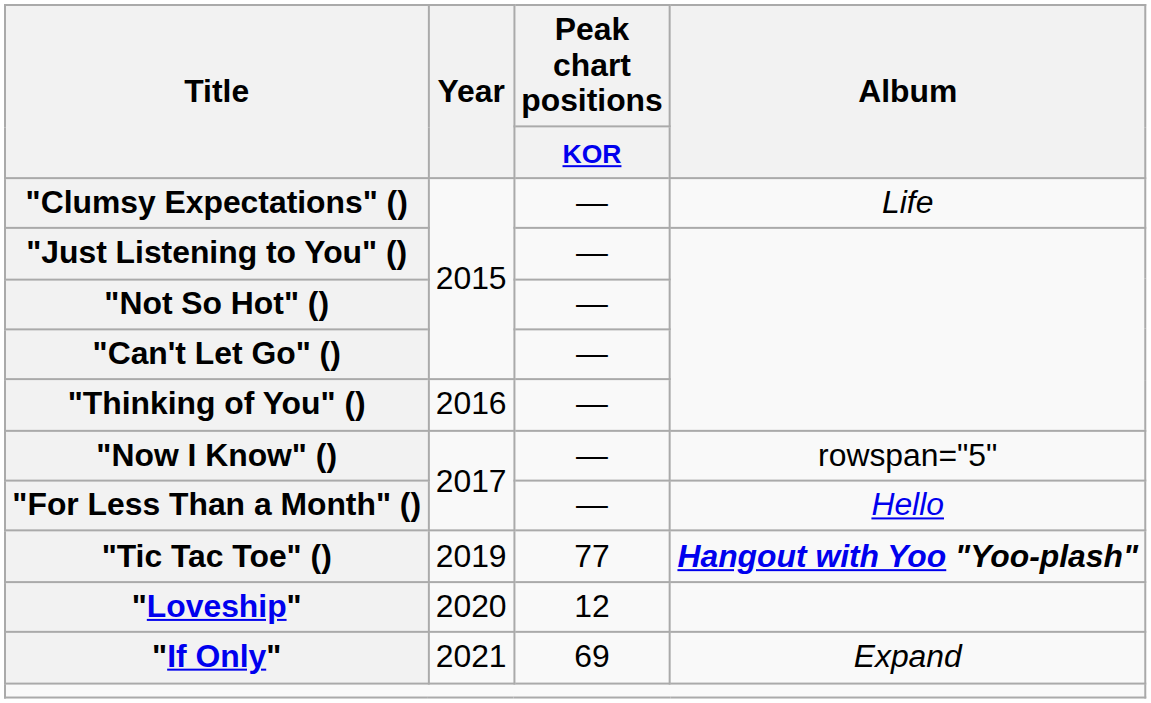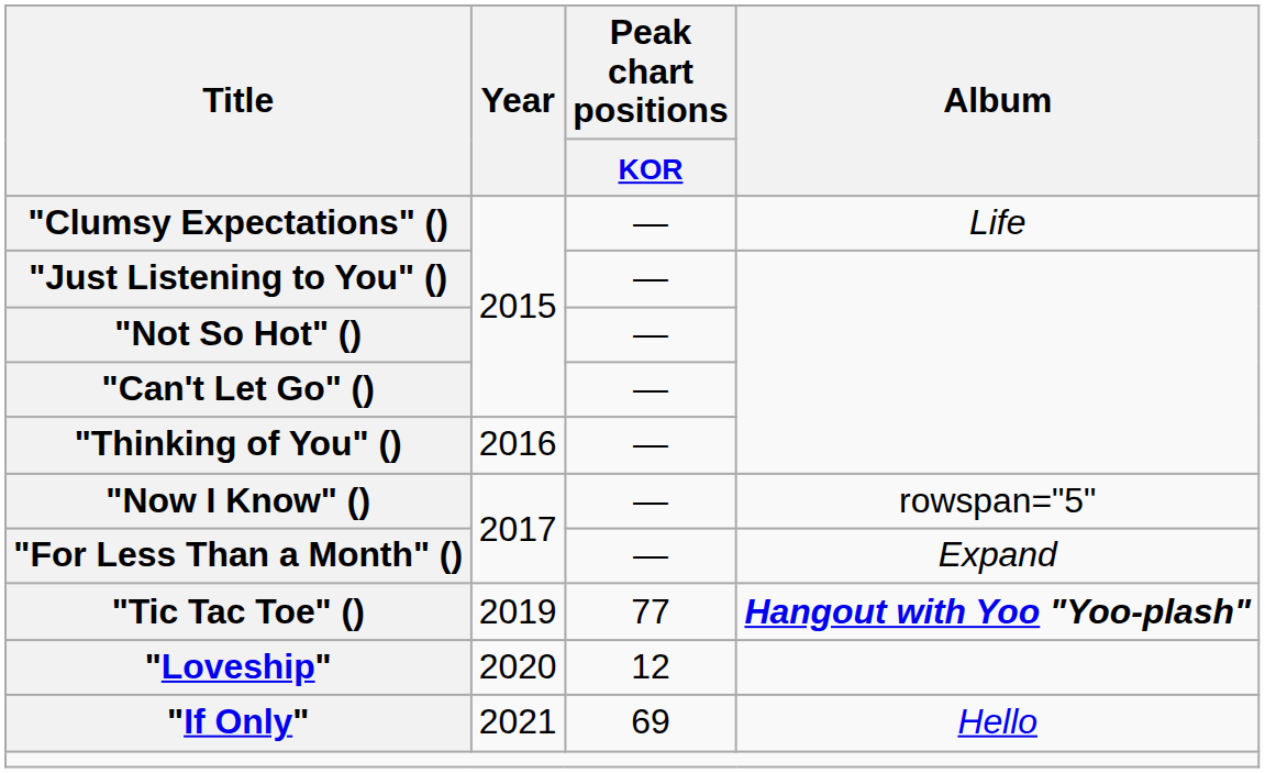"For Less Than a Month" () | Album: Hello -> Expand
"If Only" | Album: Expand -> Hello
